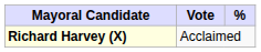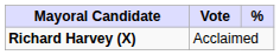Richard Harvey (X) | Mayoral Candidate: lightyellow background -> no background
